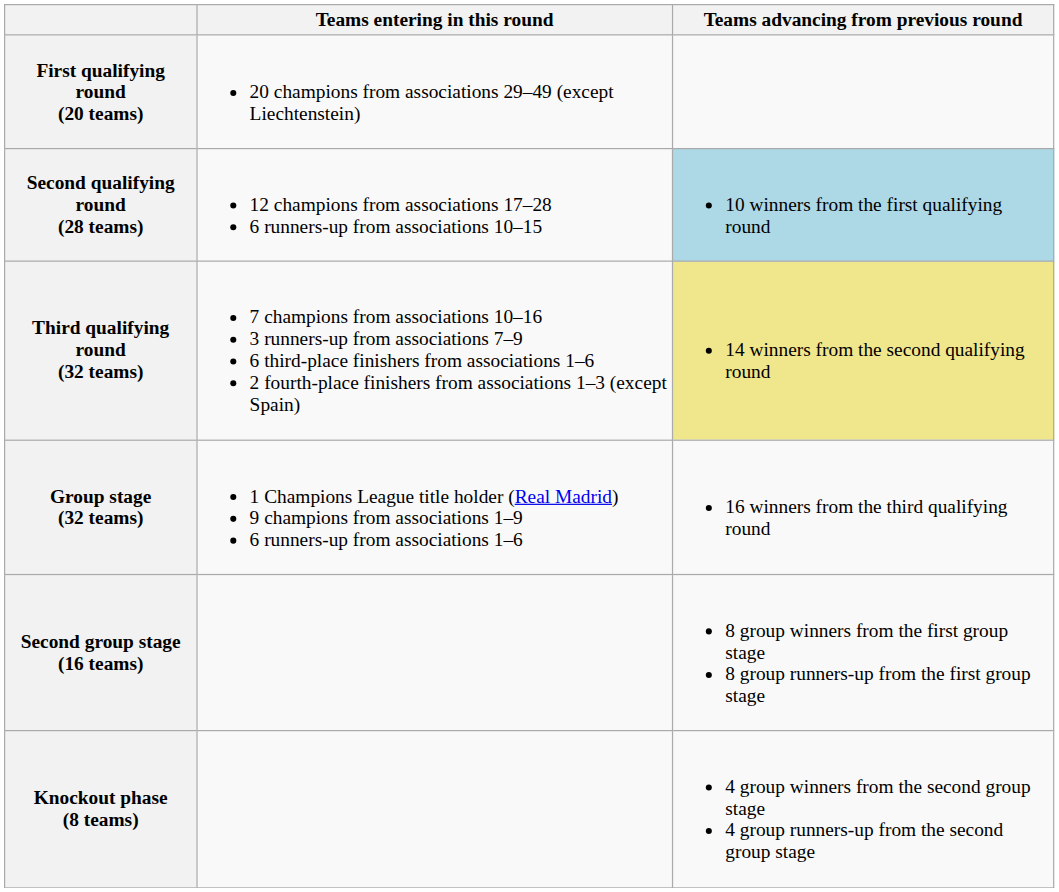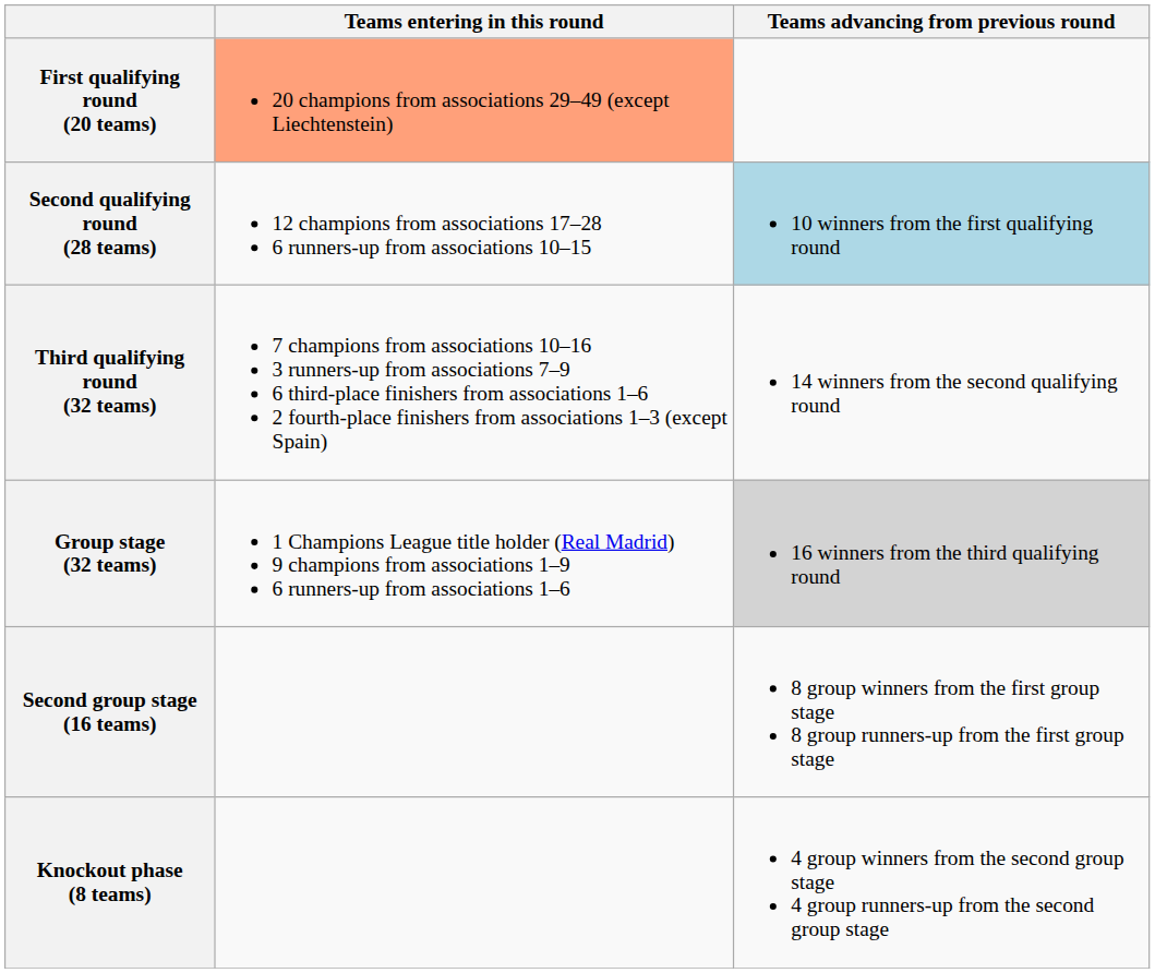First qualifying round (20 teams) | Teams entering in this round: no background -> lightsalmon background
Third qualifying round (32 teams) | Teams advancing from previous round: khaki background -> no background
Group stage (32 teams) | Teams advancing from previous round: no background -> lightgrey background
